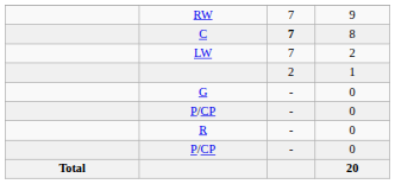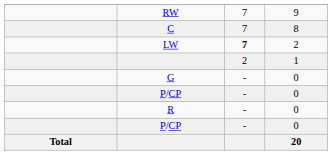C | column 3: bold -> normal
LW | column 3: normal -> bold
